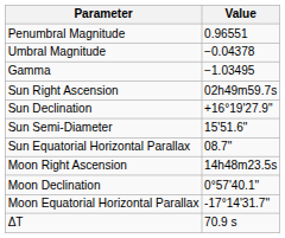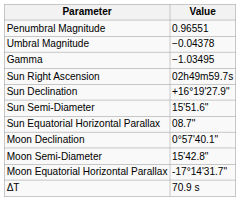- row: Moon Right Ascension | 14h48m23.5s
+ row: Moon Semi-Diameter | 15'42.8"
